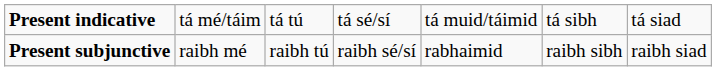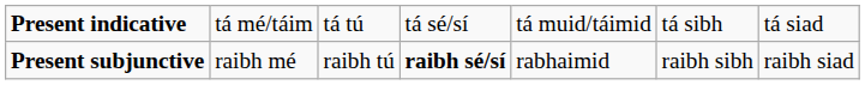Present subjunctive | column 4: normal -> bold
